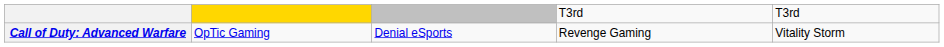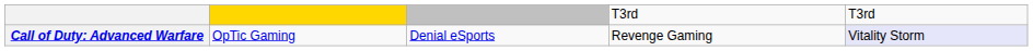Call of Duty: Advanced Warfare | column 5: no background -> lavender background
